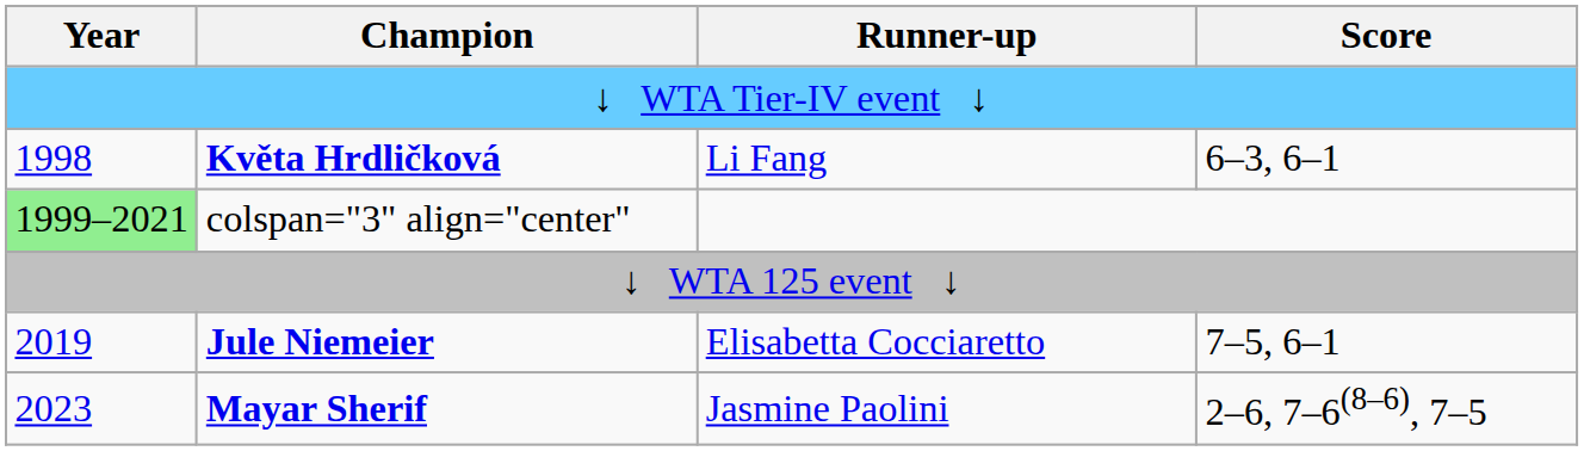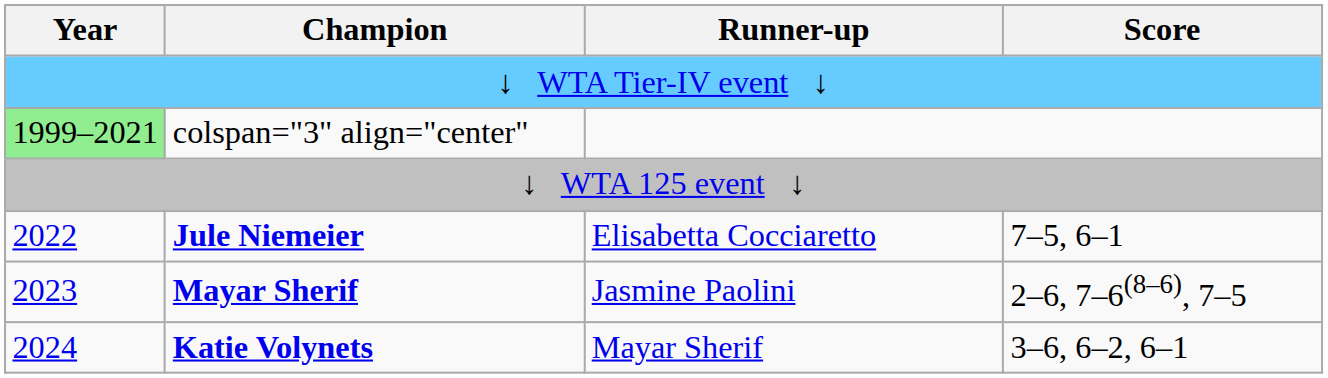- row: 1998 | Květa Hrdličková | Li Fang | 6–3, 6–1
Jule Niemeier | Year: 2019 -> 2022
+ row: 2024 | Katie Volynets | Mayar Sherif | 3–6, 6–2, 6–1
